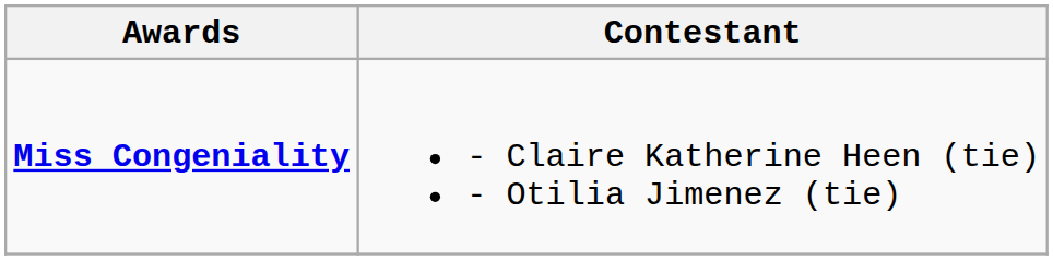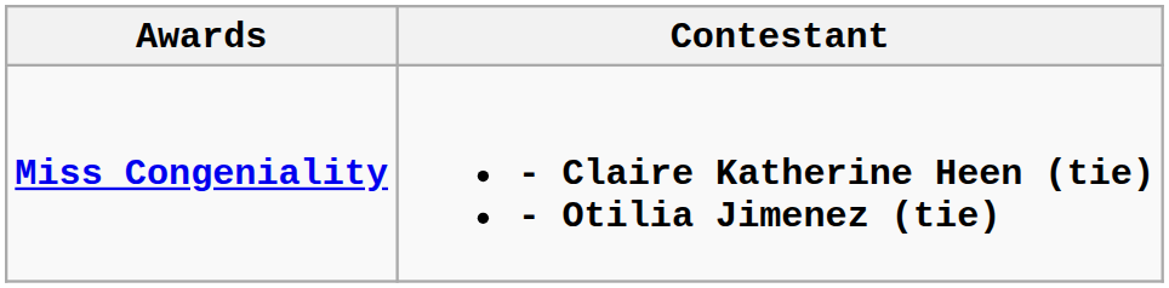Miss Congeniality | Contestant: normal -> bold
